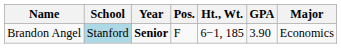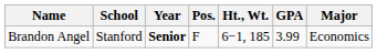Brandon Angel | School: lightblue background -> no background
Brandon Angel | GPA: 3.90 -> 3.99
